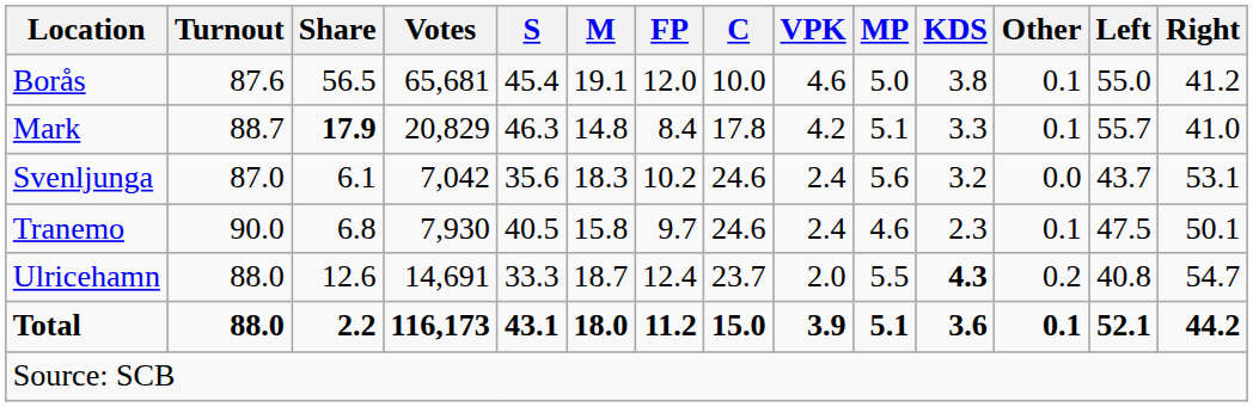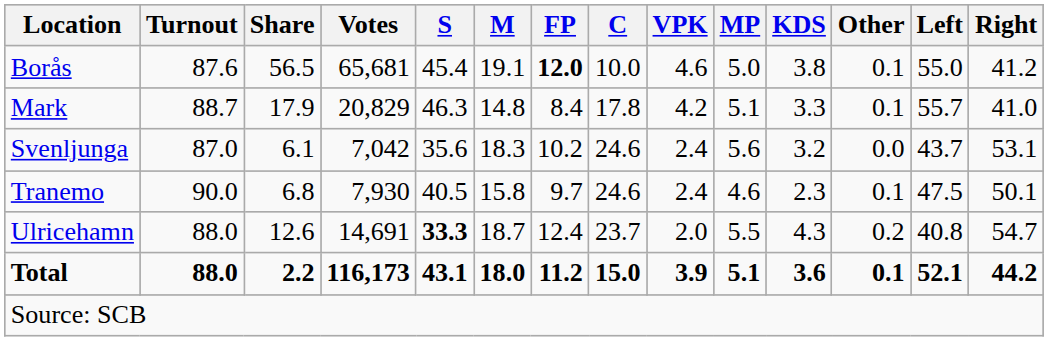Borås | FP: normal -> bold
Mark | Share: bold -> normal
Ulricehamn | S: normal -> bold
Ulricehamn | KDS: bold -> normal
